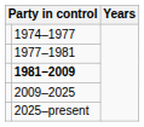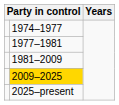1981–2009 | column 2: bold -> normal
2009–2025 | column 2: no background -> gold background
